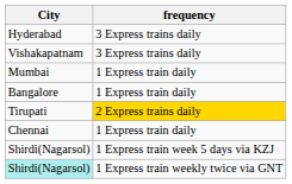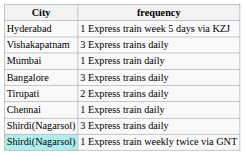row 2 | frequency: 3 Express trains daily -> 1 Express train week 5 days via KZJ
row 5 | frequency: 1 Express train daily -> 3 Express trains daily
row 6 | frequency: gold background -> no background
row 8 | frequency: 1 Express train week 5 days via KZJ -> 3 Express trains daily
